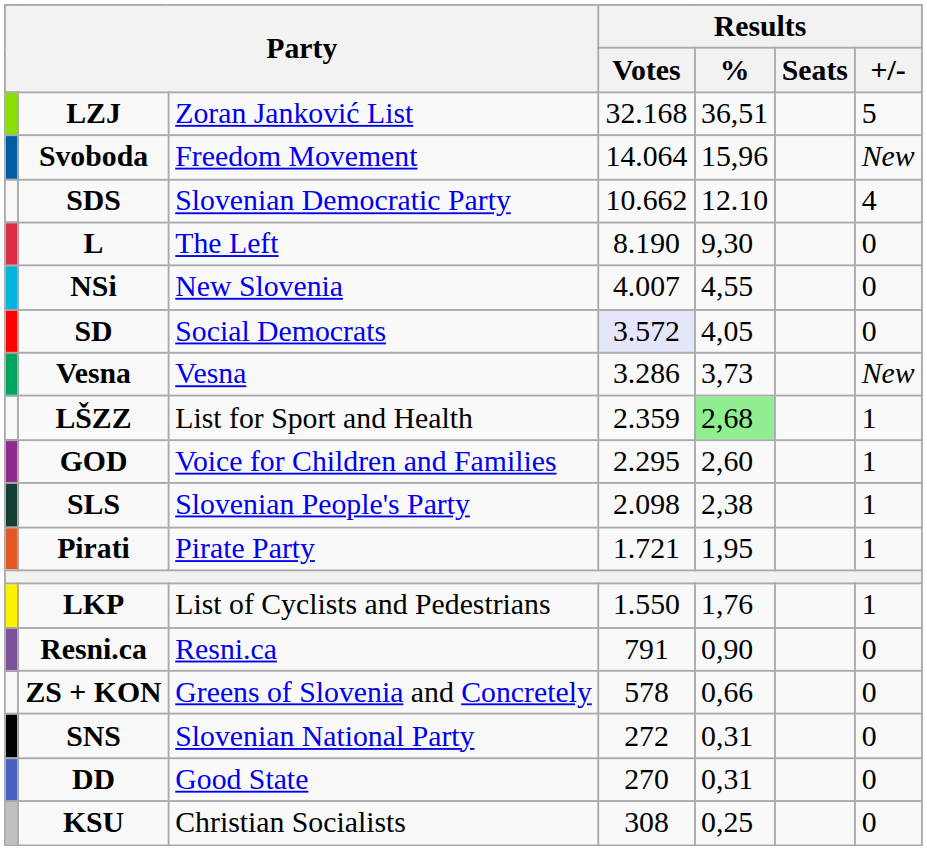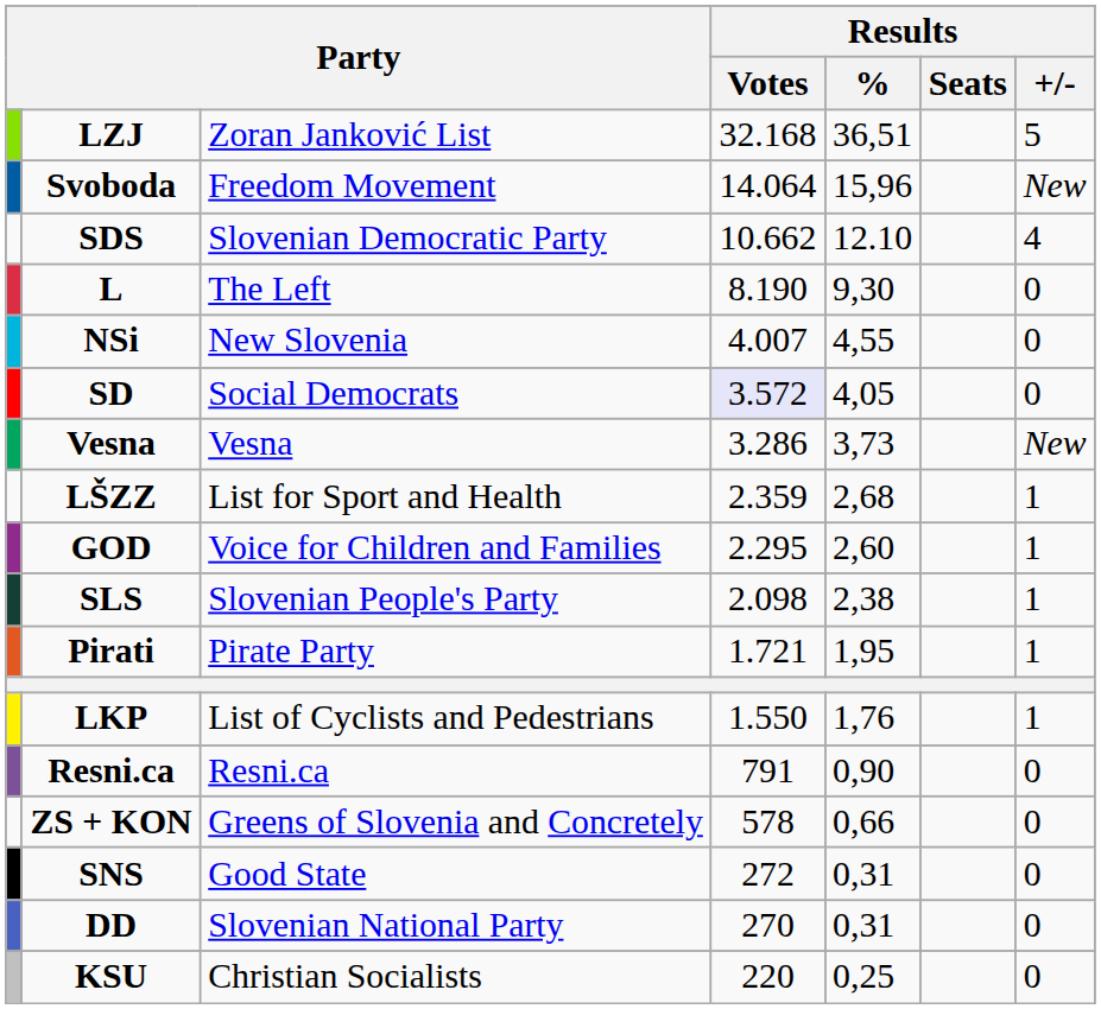LŠZZ | Results / %: lightgreen background -> no background
SNS | column 3: Slovenian National Party -> Good State
DD | column 3: Good State -> Slovenian National Party
KSU | Results / Votes: 308 -> 220
